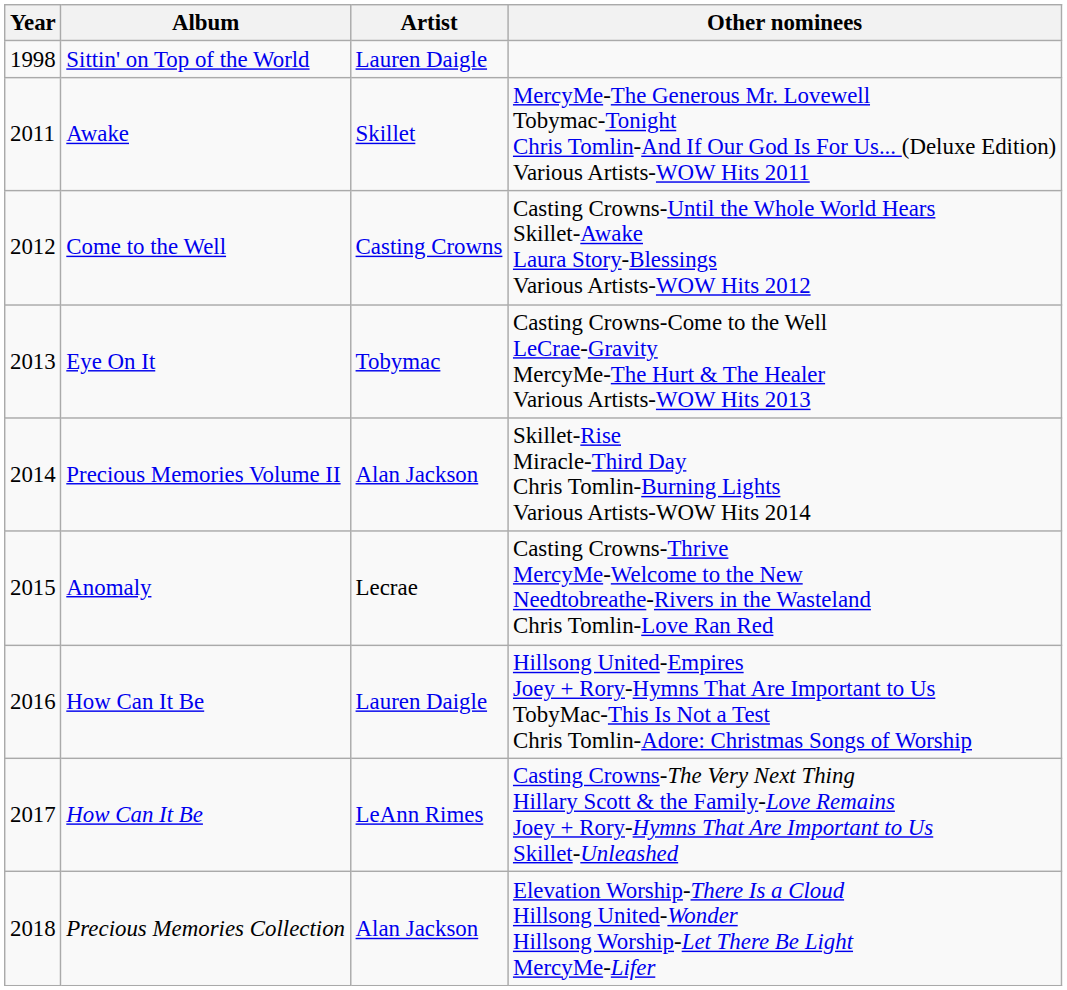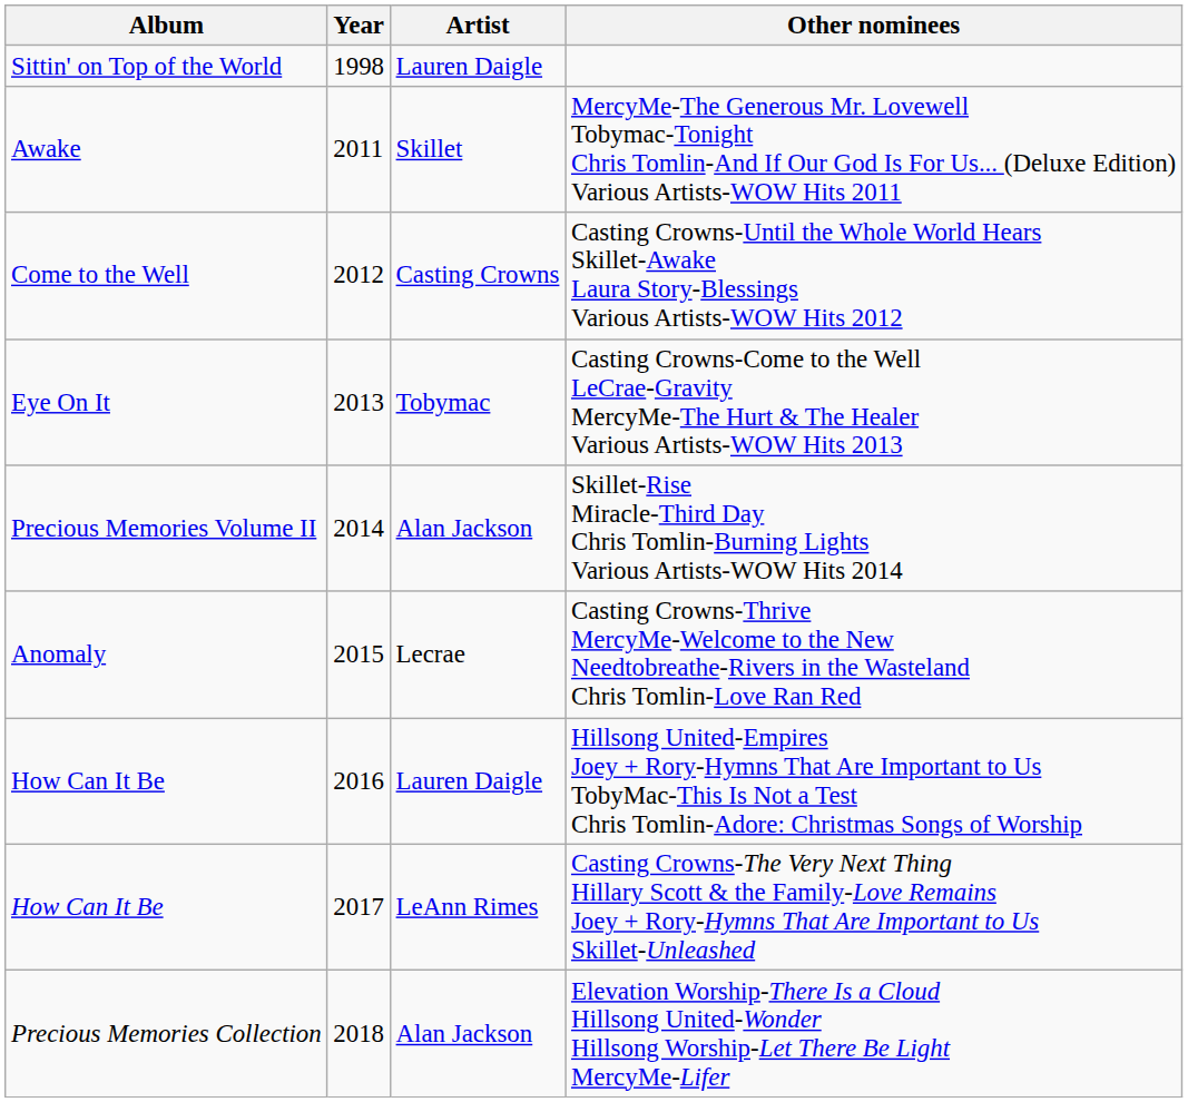columns swapped: Year <-> Album
